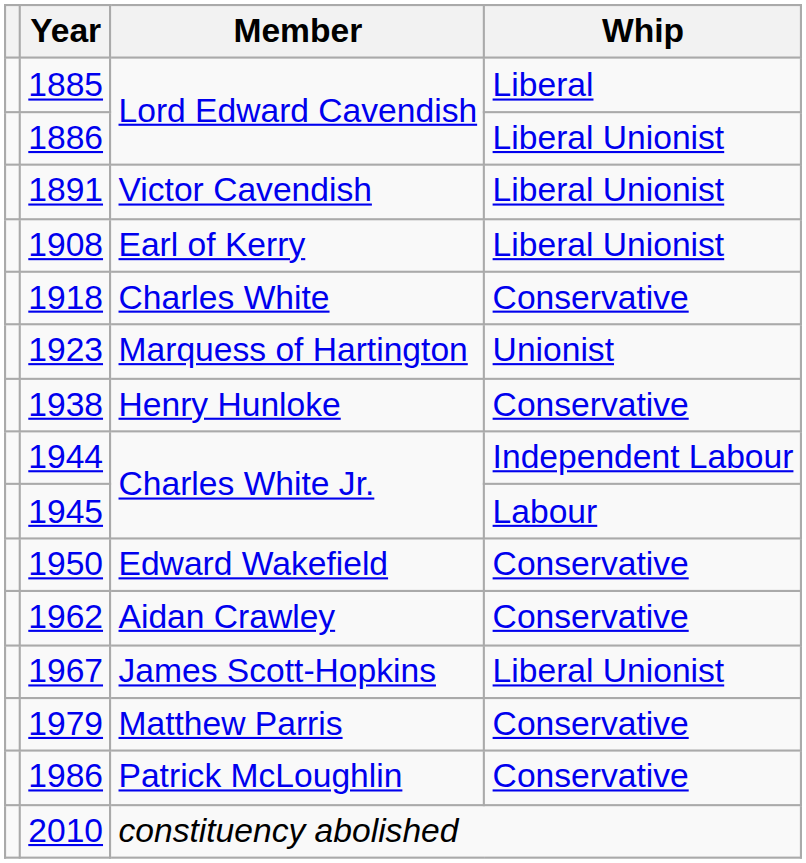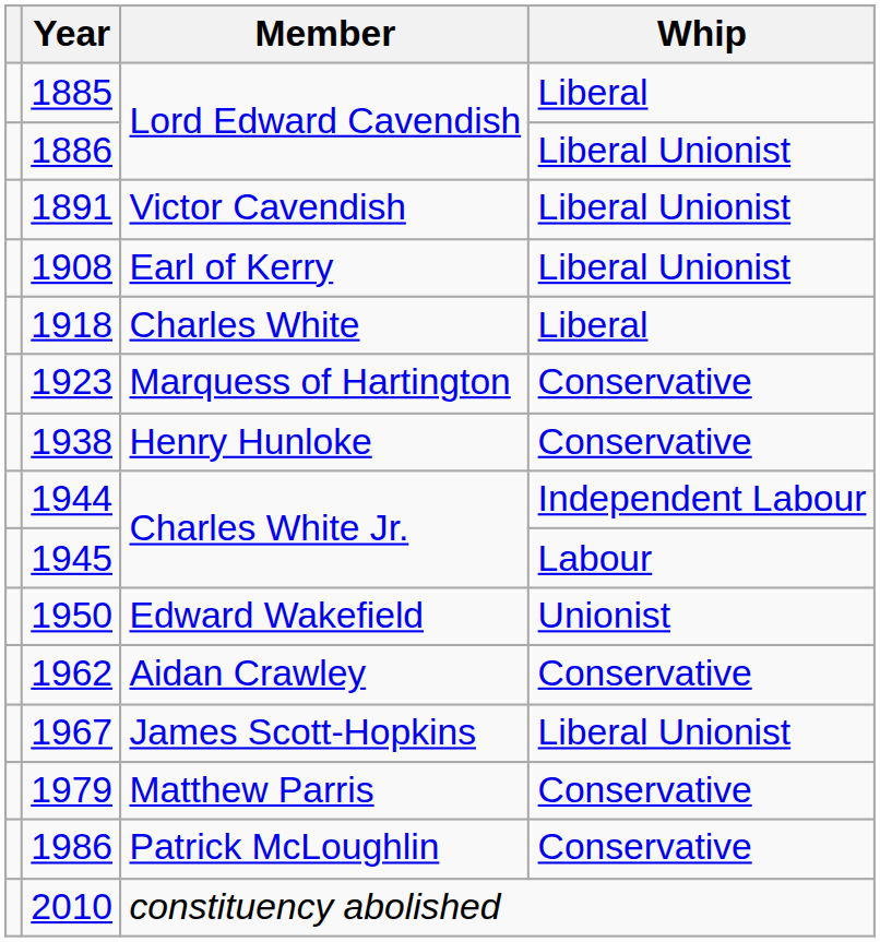1918 | Whip: Conservative -> Liberal
1923 | Whip: Unionist -> Conservative
1950 | Whip: Conservative -> Unionist
